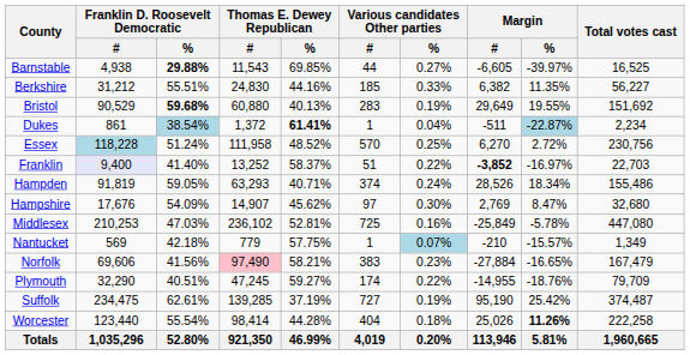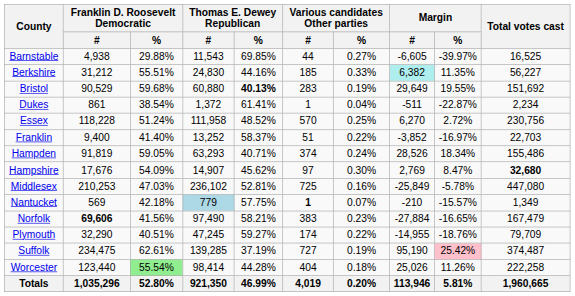Barnstable | Franklin D. Roosevelt Democratic / %: bold -> normal
Berkshire | Margin / #: no background -> paleturquoise background
Bristol | Franklin D. Roosevelt Democratic / %: bold -> normal
Bristol | Thomas E. Dewey Republican / %: normal -> bold
Dukes | Franklin D. Roosevelt Democratic / %: lightblue background -> no background
Dukes | Thomas E. Dewey Republican / %: bold -> normal
Dukes | Margin / %: lightblue background -> no background
Essex | Franklin D. Roosevelt Democratic / #: lightblue background -> no background
Franklin | Franklin D. Roosevelt Democratic / #: lavender background -> no background
Franklin | Margin / #: bold -> normal
Hampshire | Total votes cast: normal -> bold
Nantucket | Thomas E. Dewey Republican / #: no background -> lightblue background
Nantucket | Various candidates Other parties / #: normal -> bold
Nantucket | Various candidates Other parties / %: lightblue background -> no background
Norfolk | Franklin D. Roosevelt Democratic / #: normal -> bold
Norfolk | Thomas E. Dewey Republican / #: pink background -> no background
Suffolk | Margin / %: no background -> pink background
Worcester | Franklin D. Roosevelt Democratic / %: no background -> lightgreen background
Worcester | Margin / %: bold -> normal
